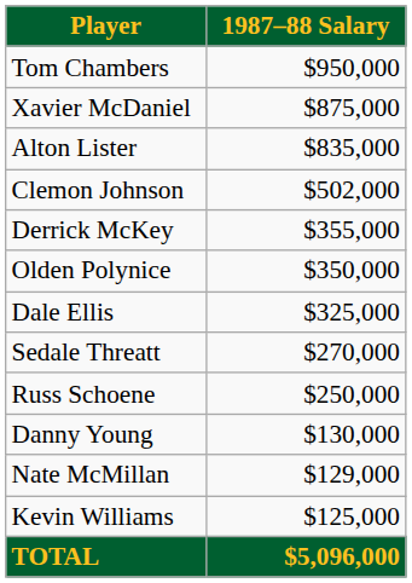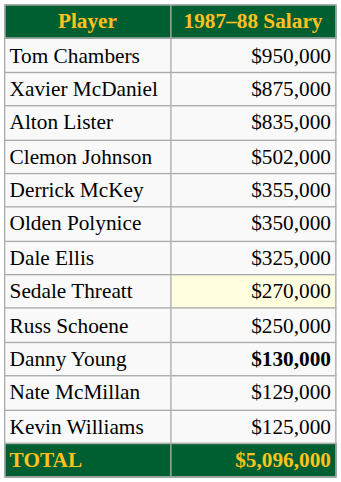Sedale Threatt | 1987–88 Salary: no background -> lightyellow background
Danny Young | 1987–88 Salary: normal -> bold
